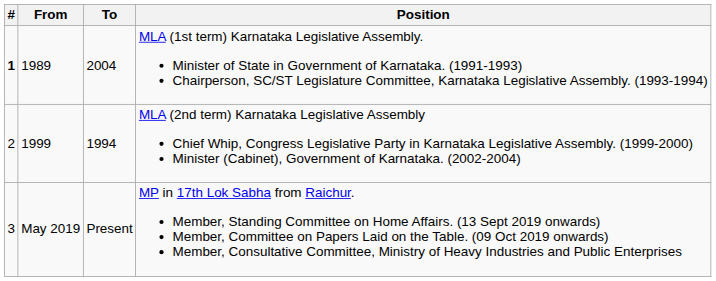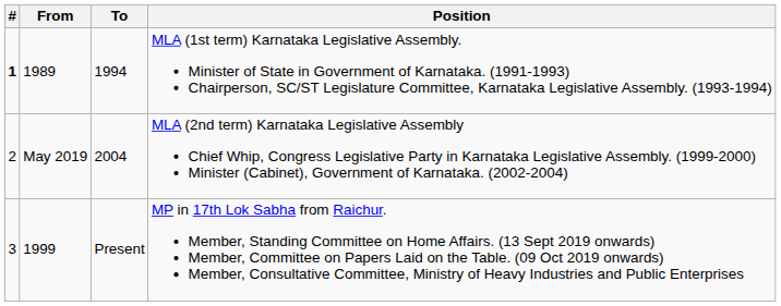row 2 | To: 2004 -> 1994
row 3 | From: 1999 -> May 2019
row 3 | To: 1994 -> 2004
row 4 | From: May 2019 -> 1999
